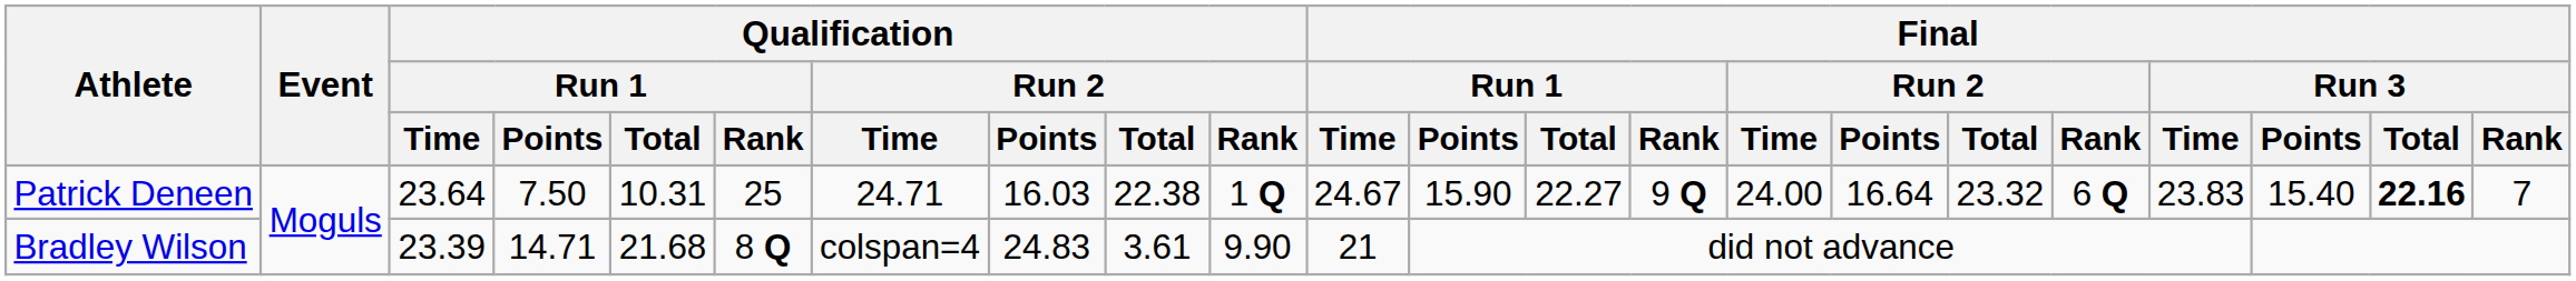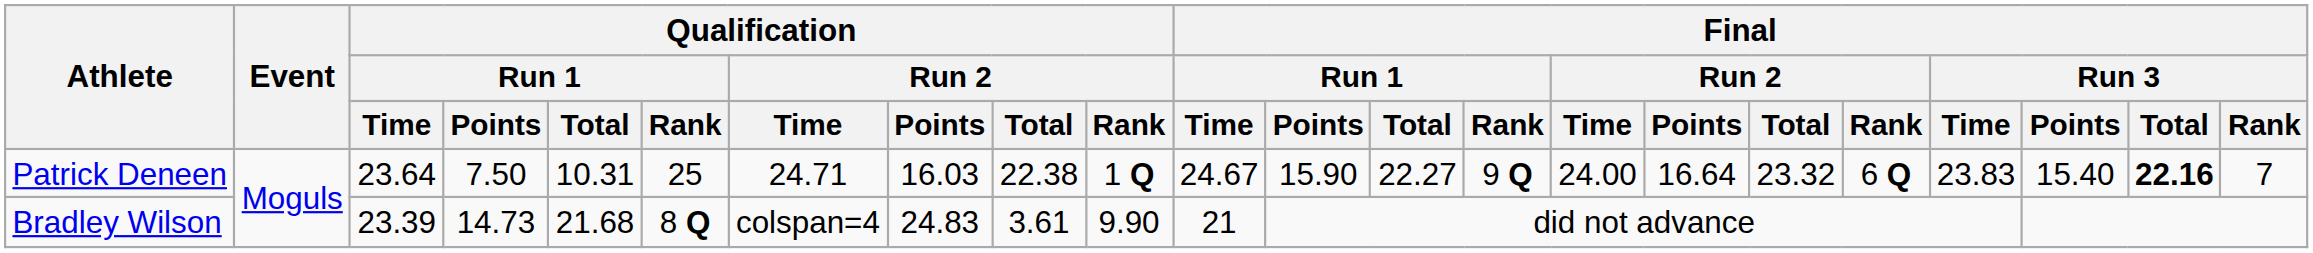Bradley Wilson | Qualification / Run 1 / Points: 14.71 -> 14.73
